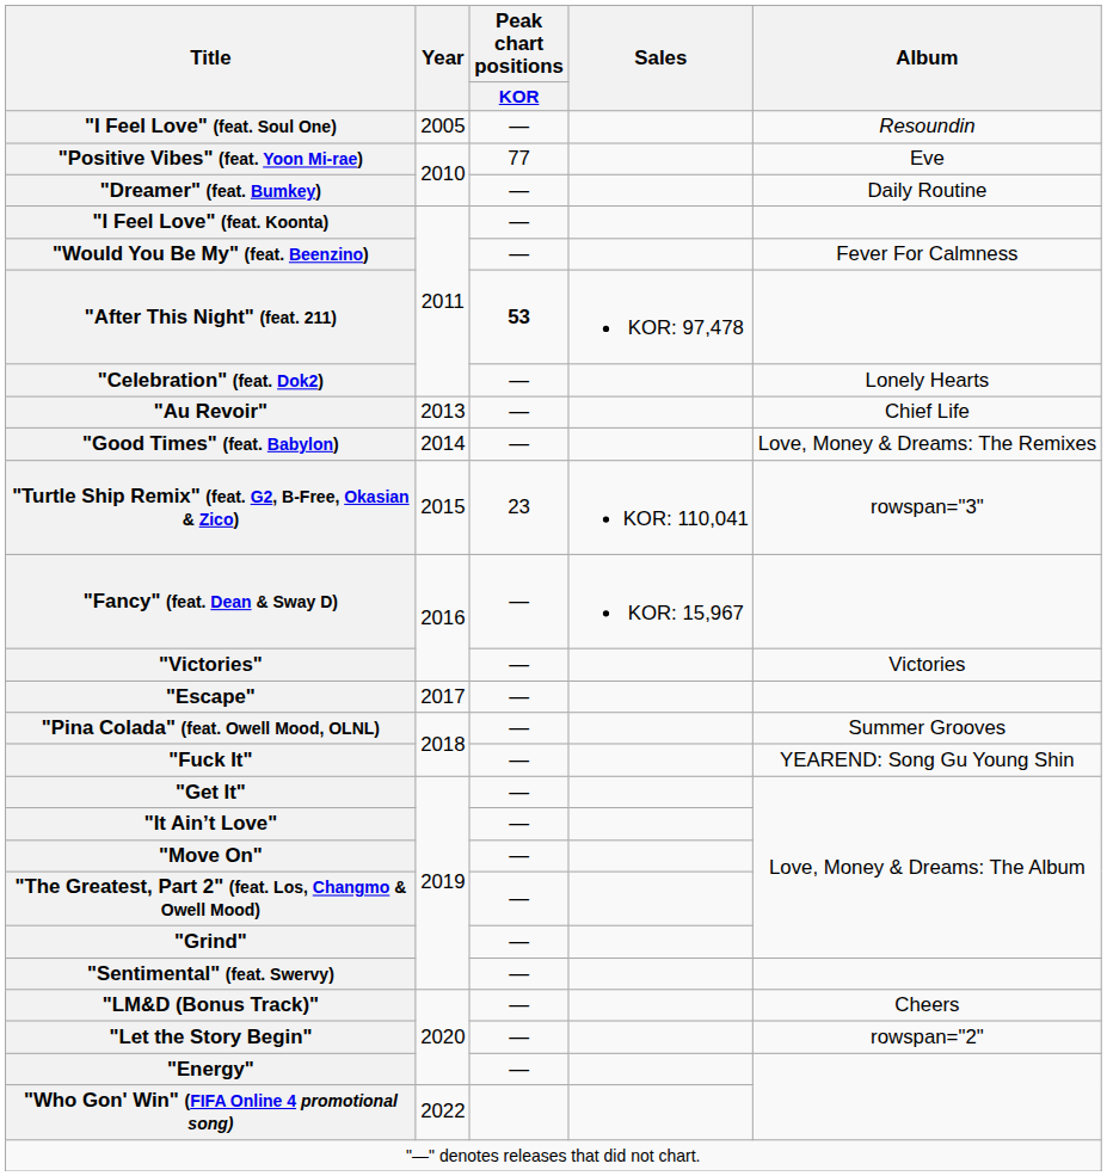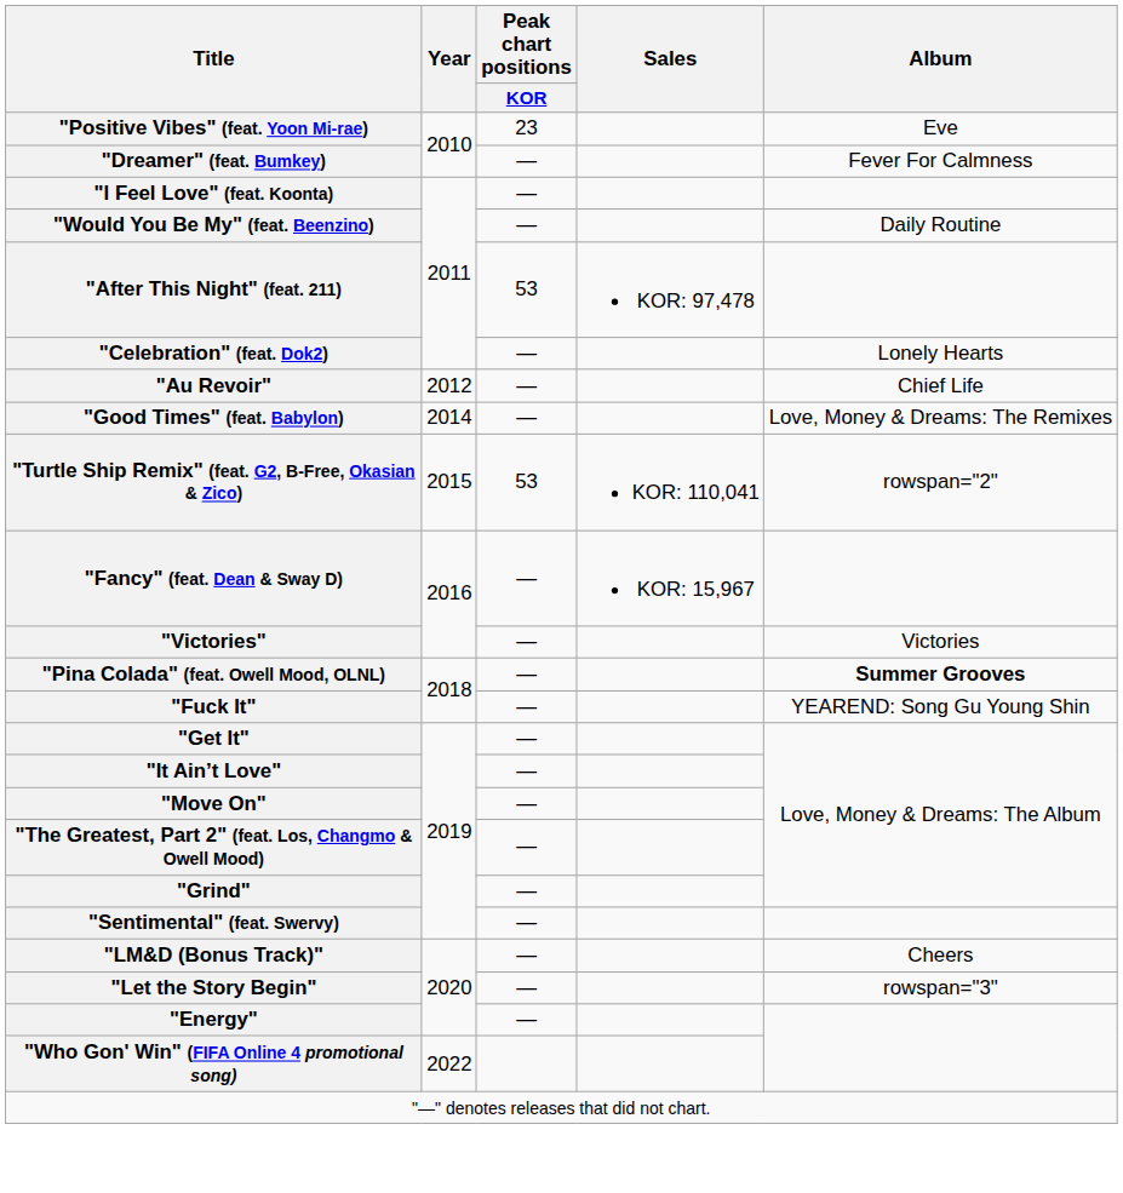- row: "I Feel Love" (feat. Soul One) | 2005 | — | Resoundin
"Positive Vibes" (feat. Yoon Mi-rae) | Peak chart positions / KOR: 77 -> 23
"Dreamer" (feat. Bumkey) | Album: Daily Routine -> Fever For Calmness
"Would You Be My" (feat. Beenzino) | Album: Fever For Calmness -> Daily Routine
"After This Night" (feat. 211) | Peak chart positions / KOR: bold -> normal
"Au Revoir" | Year: 2013 -> 2012
"Turtle Ship Remix" (feat. G2, B-Free, Okasian & Zico) | Peak chart positions / KOR: 23 -> 53
"Turtle Ship Remix" (feat. G2, B-Free, Okasian & Zico) | Album: rowspan="3" -> rowspan="2"
- row: "Escape" | 2017 | —
"Pina Colada" (feat. Owell Mood, OLNL) | Album: normal -> bold
"Let the Story Begin" | Album: rowspan="2" -> rowspan="3"
